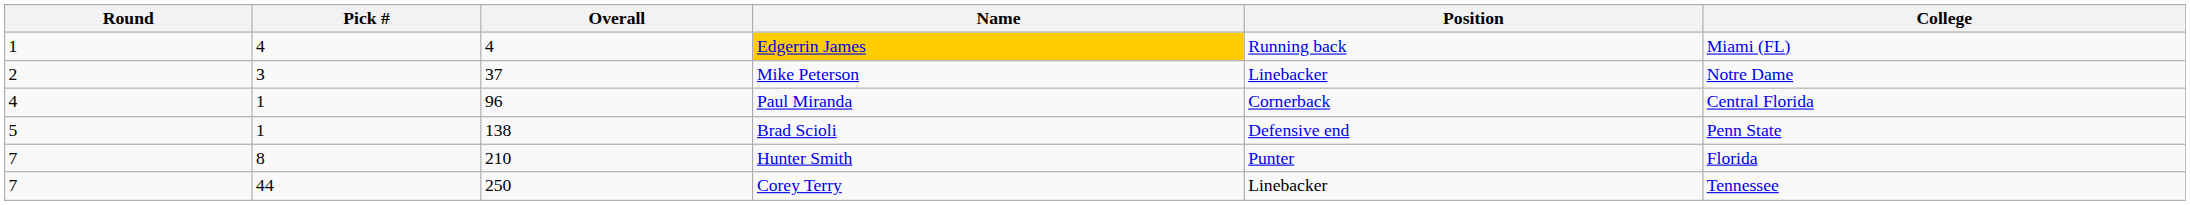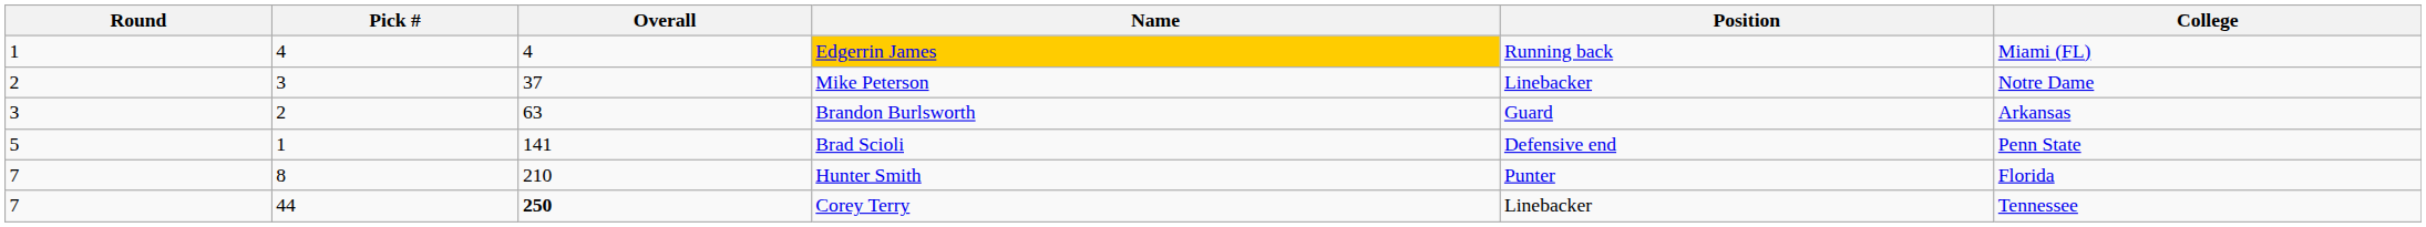+ row: 3 | 2 | 63 | Brandon Burlsworth | Guard | Arkansas
- row: 4 | 1 | 96 | Paul Miranda | Cornerback | Central Florida
Brad Scioli | Overall: 138 -> 141
Corey Terry | Overall: normal -> bold
